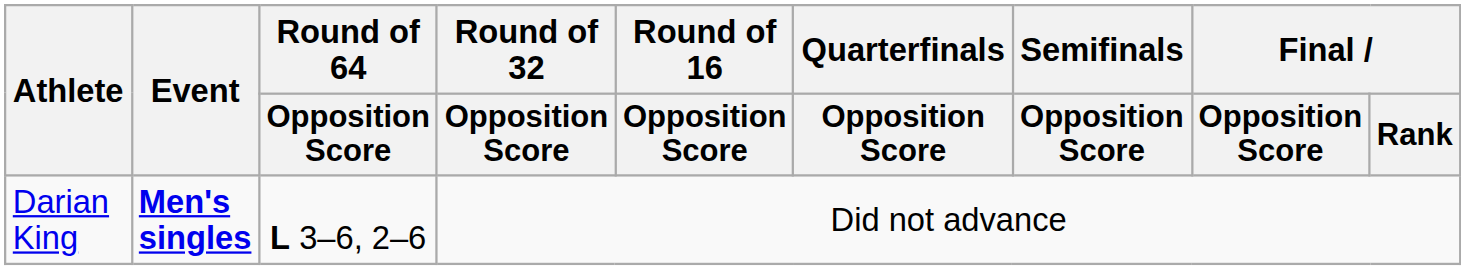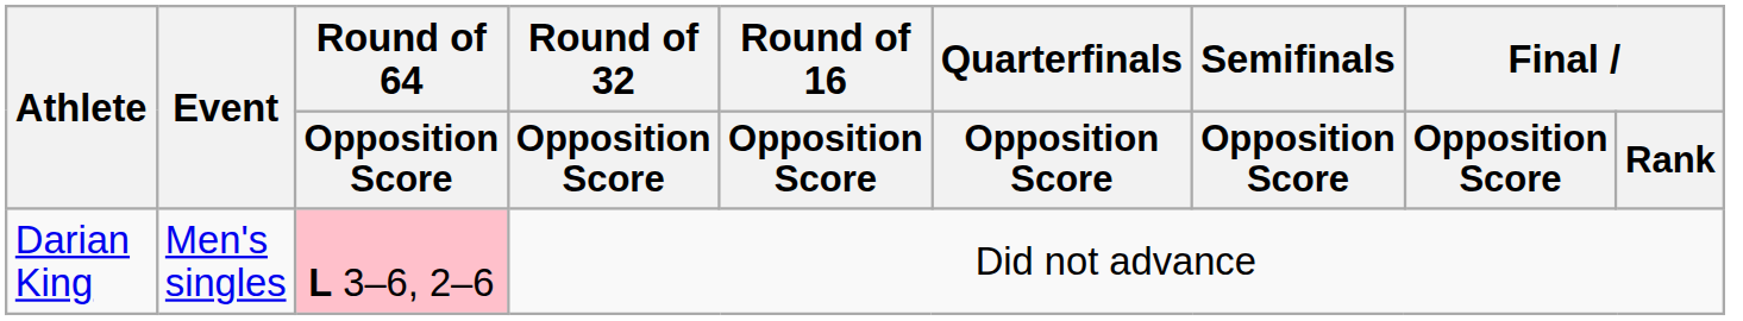Darian King | Event: bold -> normal
Darian King | Round of 64 / Opposition Score: no background -> pink background
